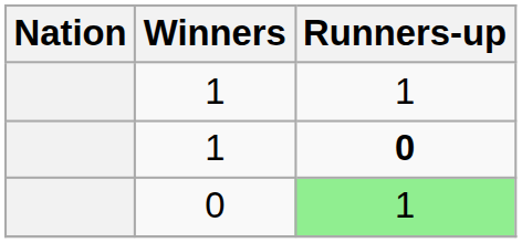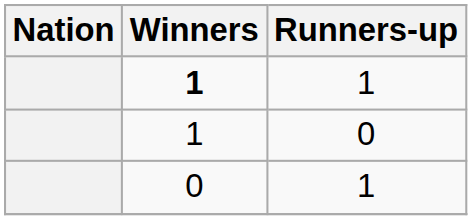row 2 | Winners: normal -> bold
row 3 | Runners-up: bold -> normal
row 4 | Runners-up: lightgreen background -> no background
